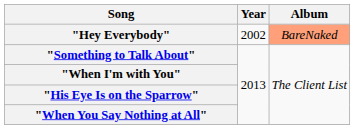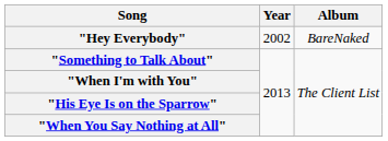"Hey Everybody" | Album: lightsalmon background -> no background
